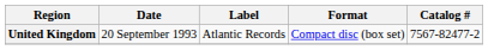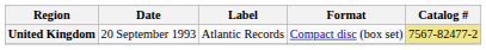United Kingdom | Catalog #: no background -> khaki background
